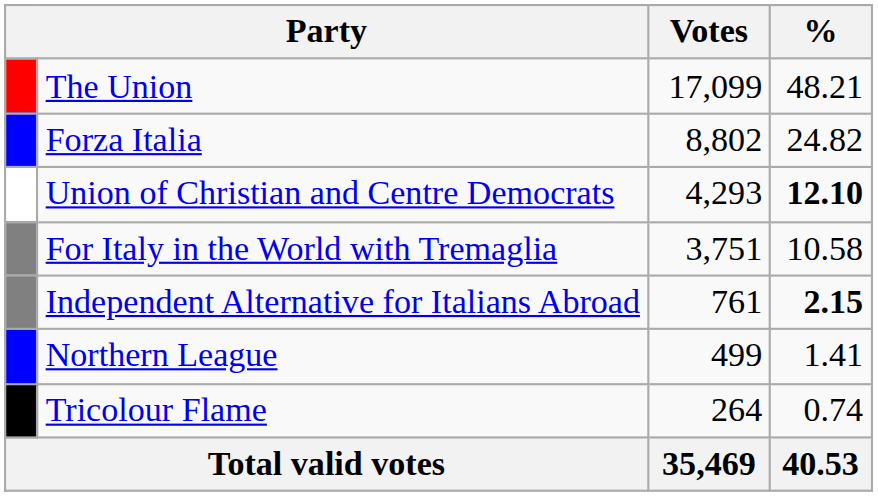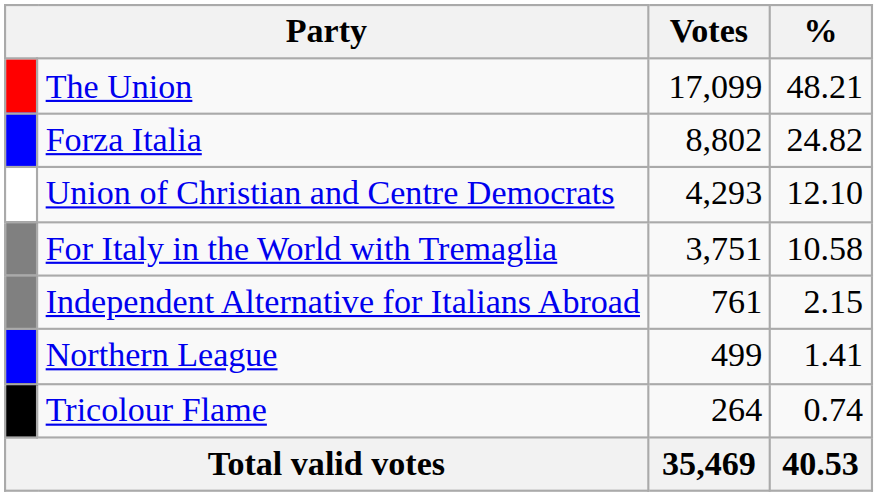Union of Christian and Centre Democrats | %: bold -> normal
Independent Alternative for Italians Abroad | %: bold -> normal
